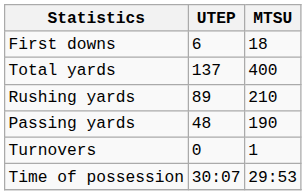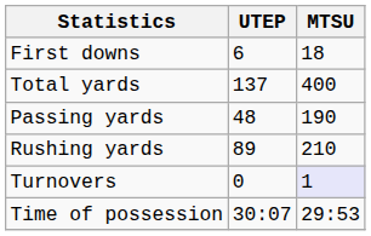rows swapped: Rushing yards <-> Passing yards
Turnovers | MTSU: no background -> lavender background
